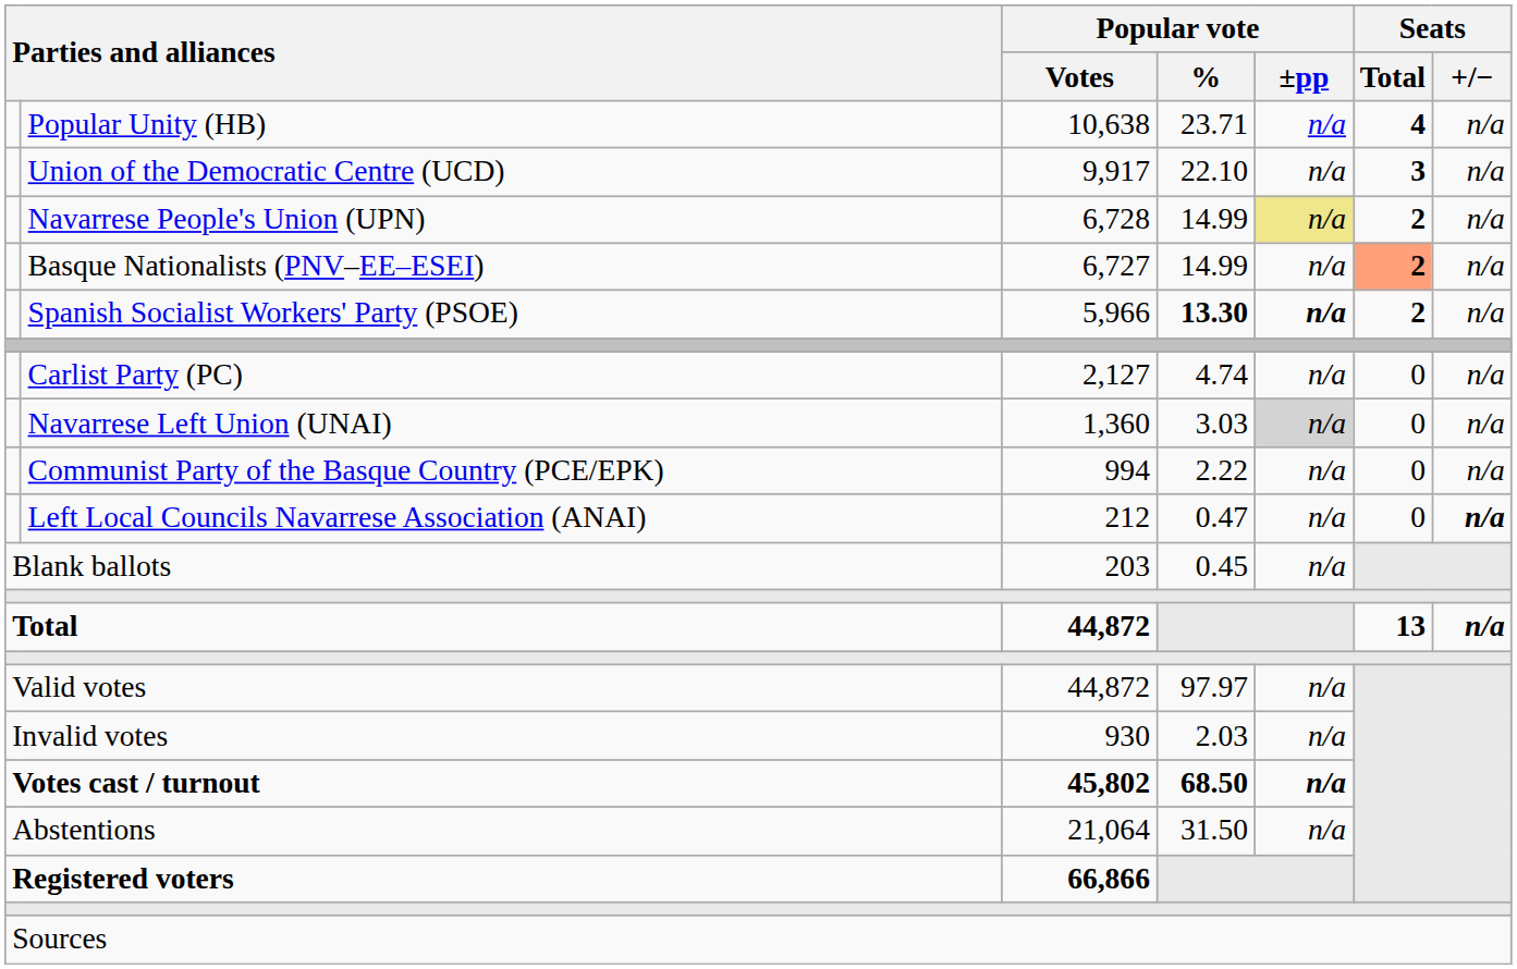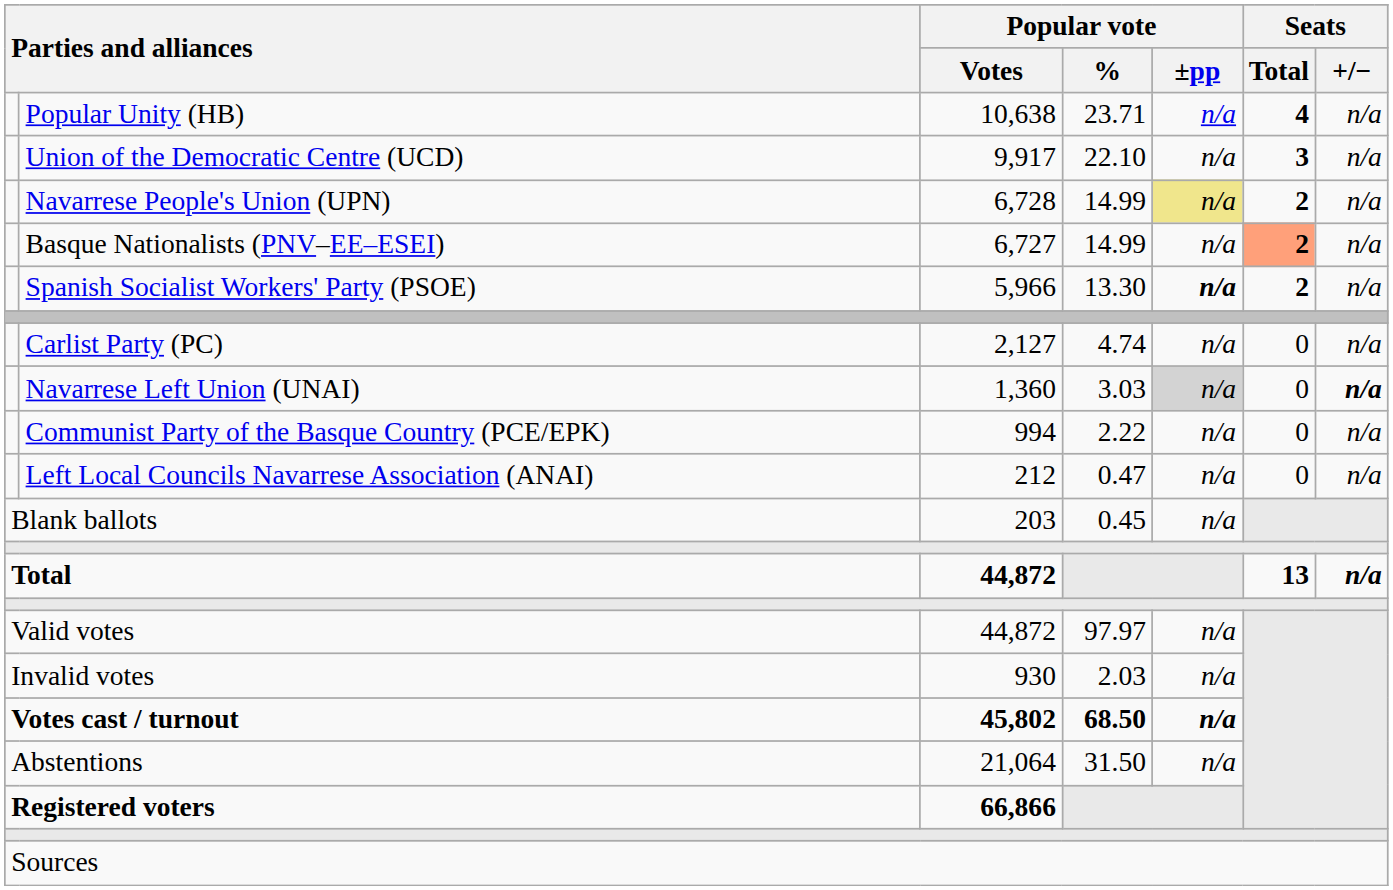Spanish Socialist Workers' Party (PSOE) | Popular vote / %: bold -> normal
Navarrese Left Union (UNAI) | Seats / +/−: normal -> bold
Left Local Councils Navarrese Association (ANAI) | Seats / +/−: bold -> normal
